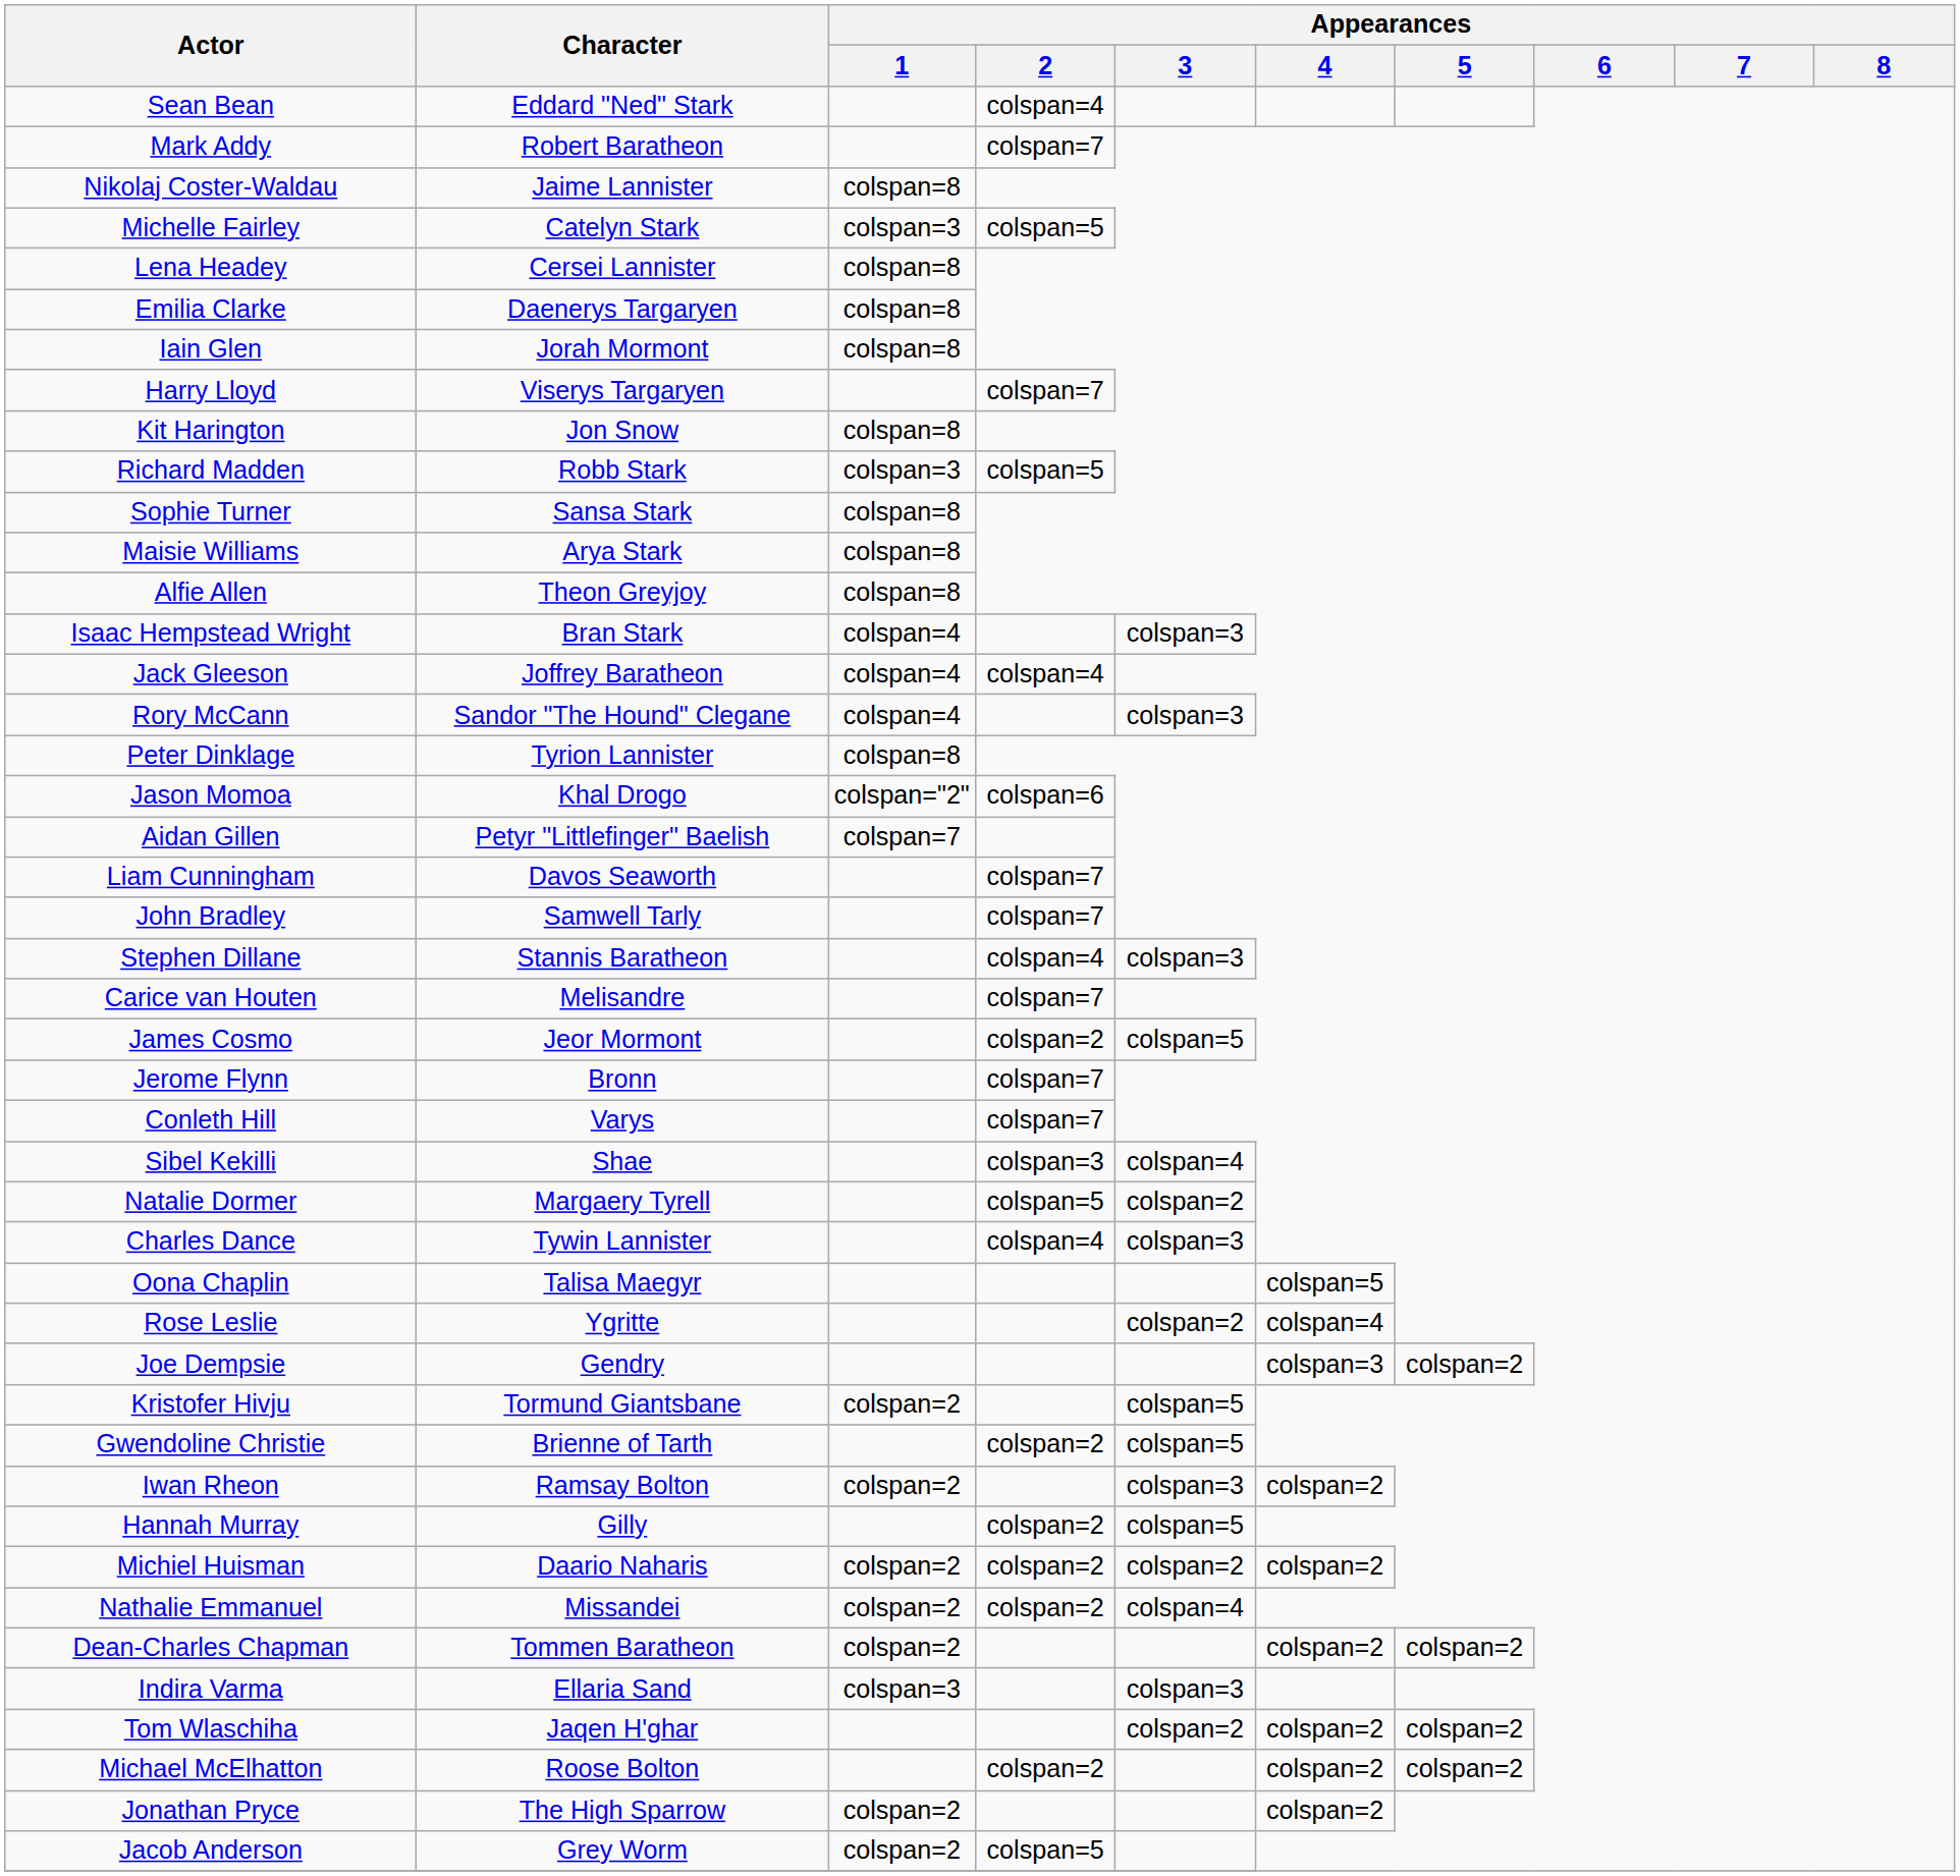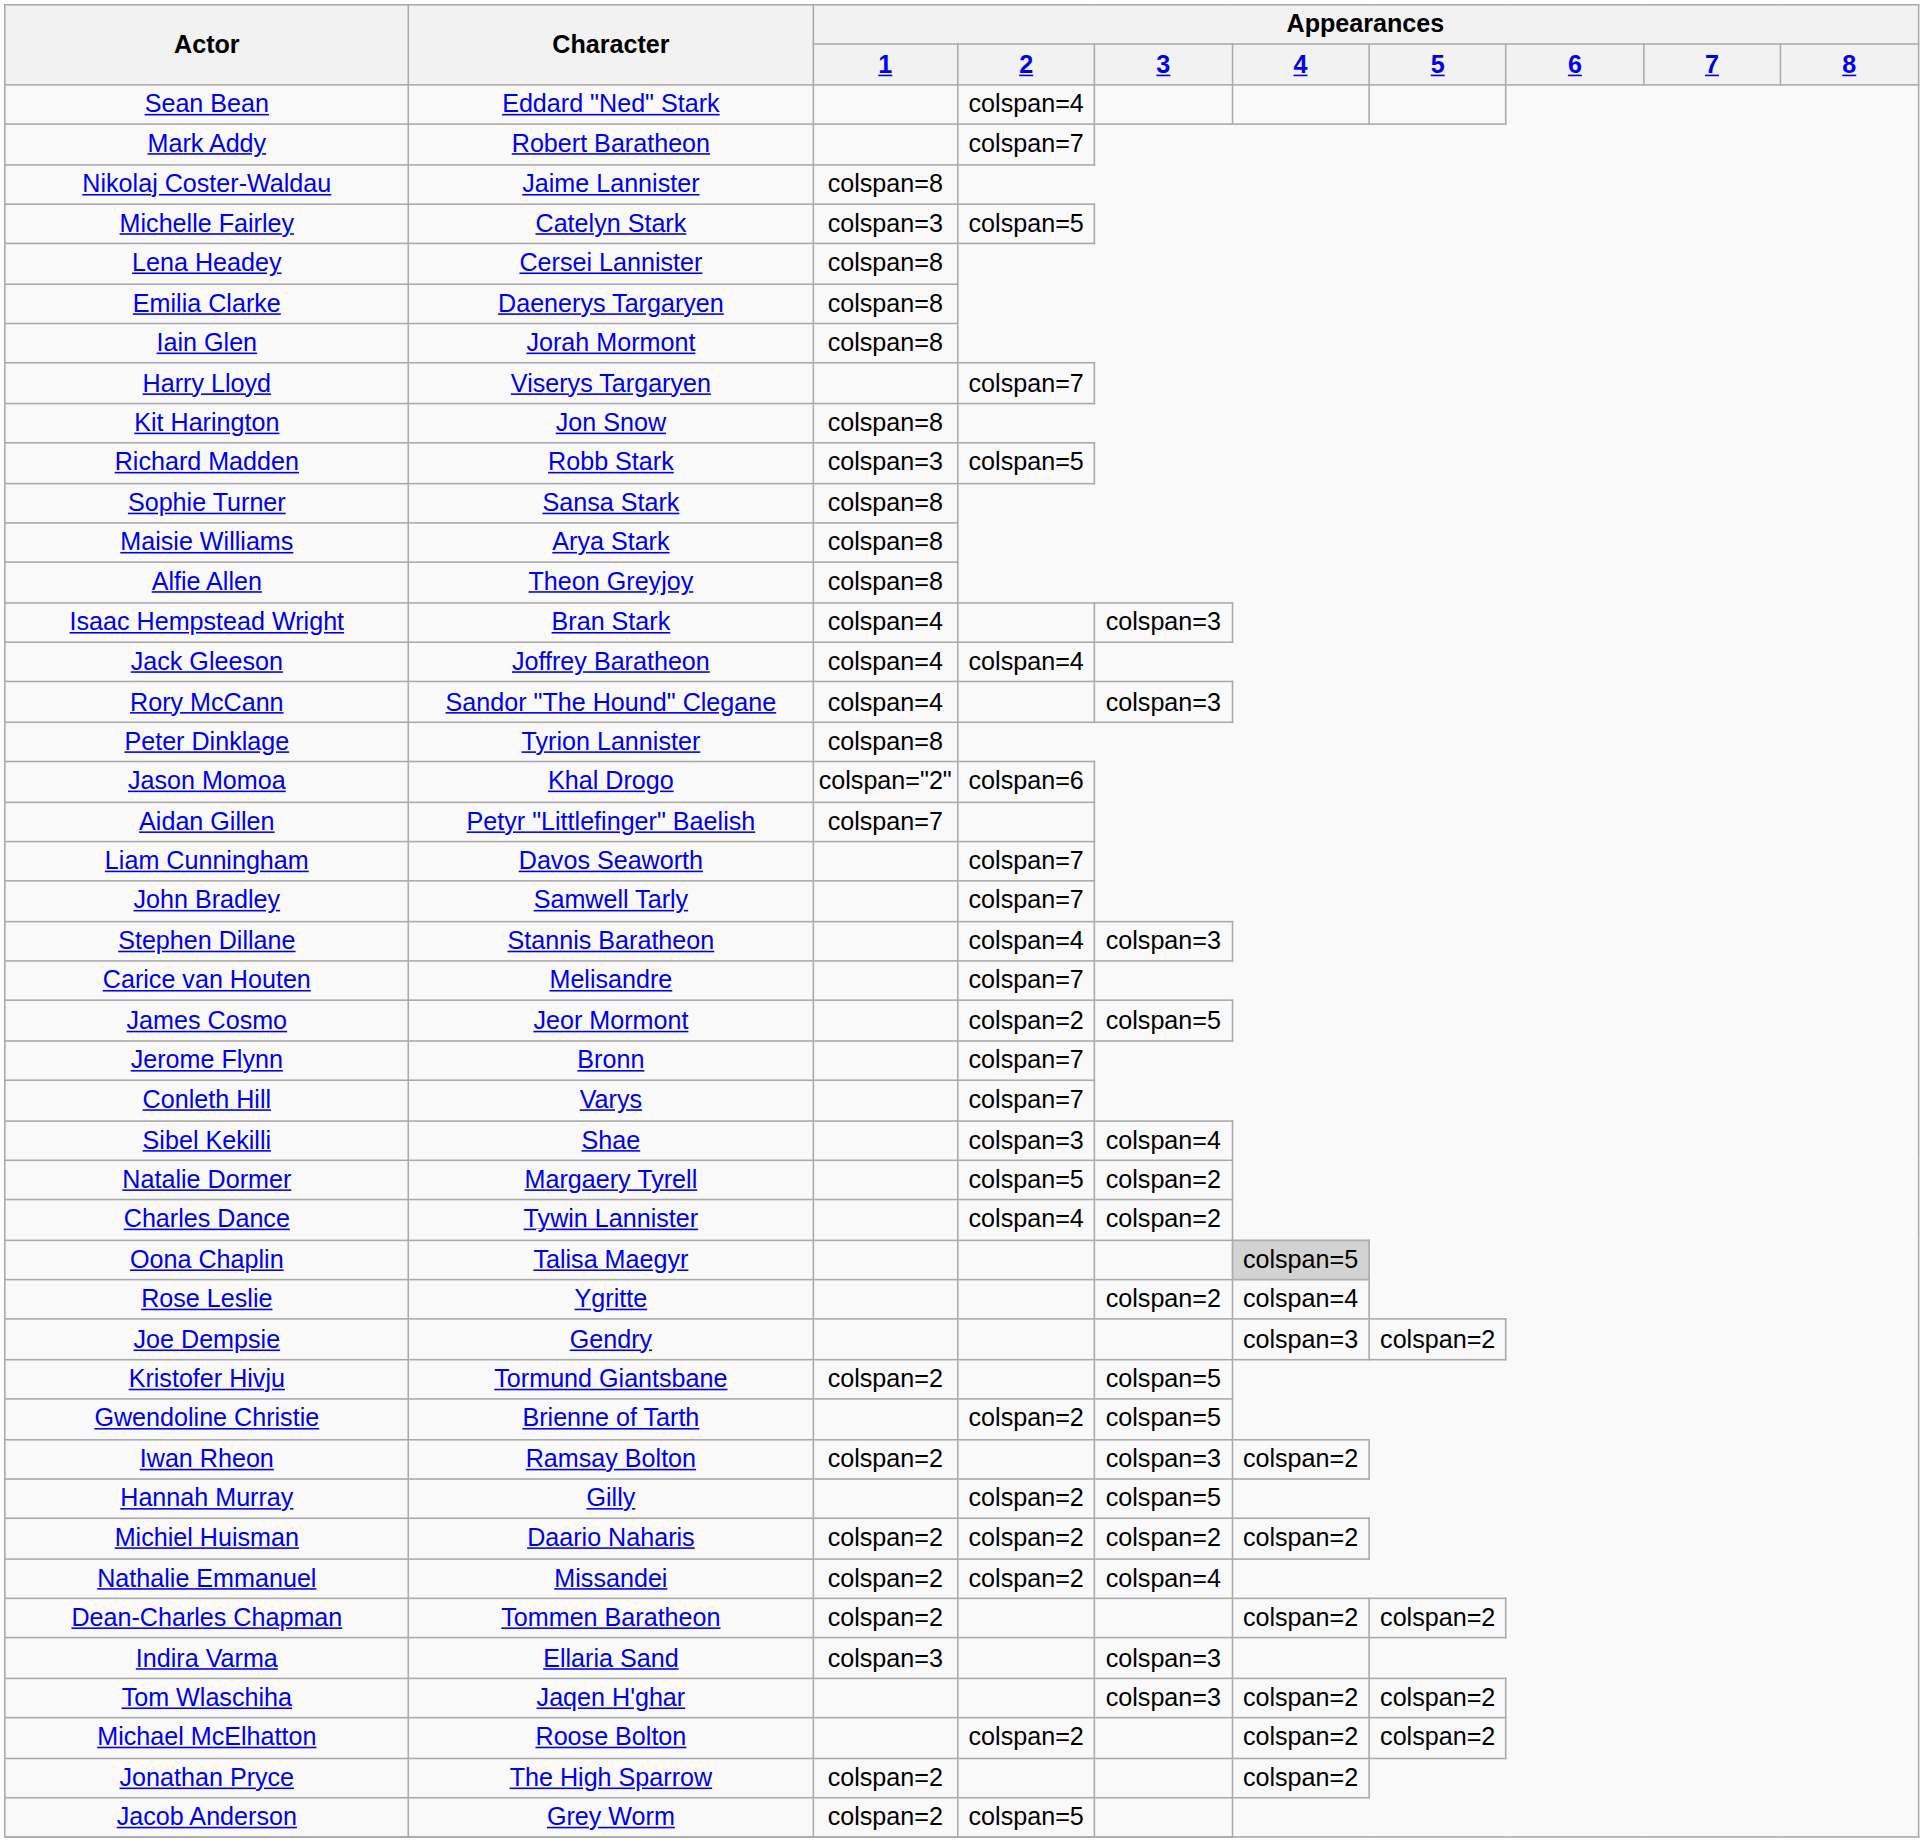Charles Dance | Appearances / 3: colspan=3 -> colspan=2
Oona Chaplin | Appearances / 4: no background -> lightgrey background
Tom Wlaschiha | Appearances / 3: colspan=2 -> colspan=3
